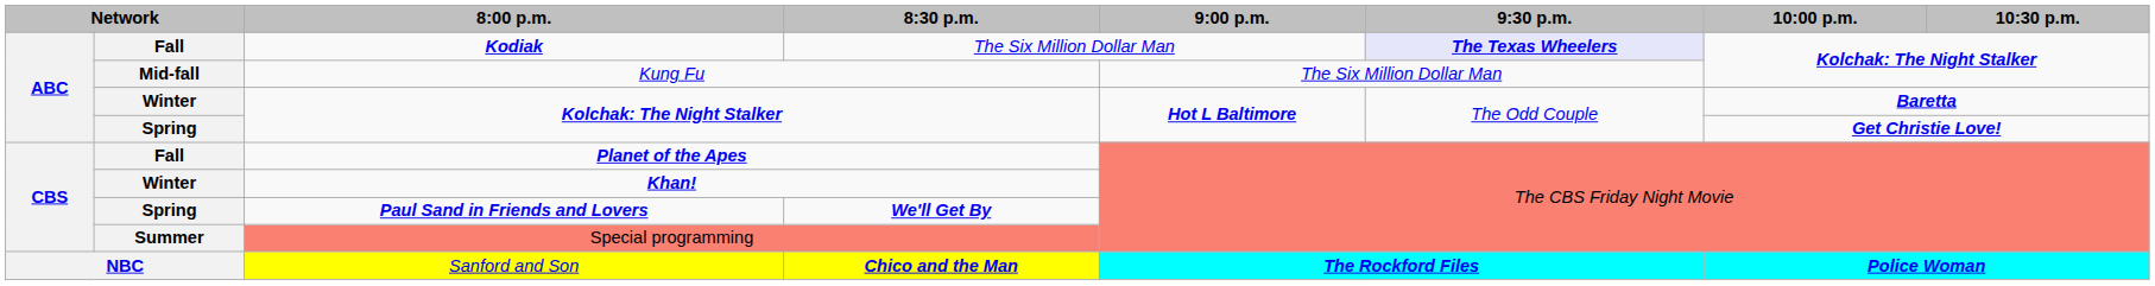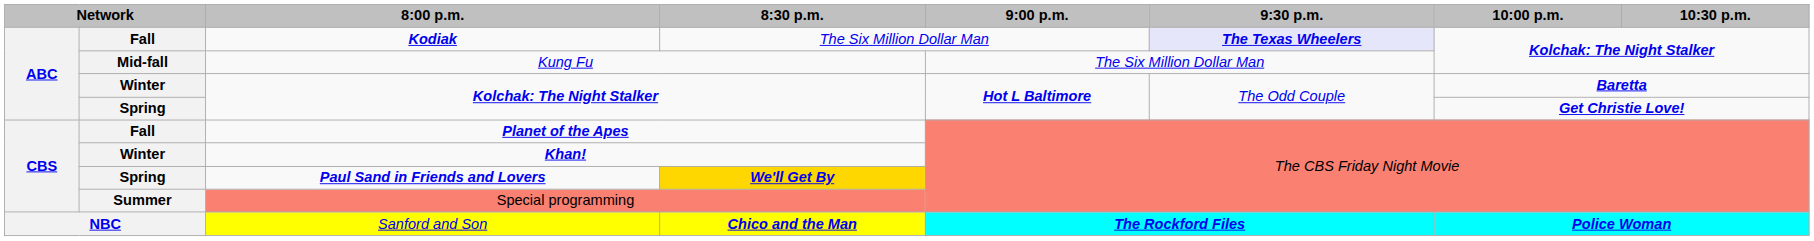Paul Sand in Friends and Lovers | 8:30 p.m.: no background -> gold background
